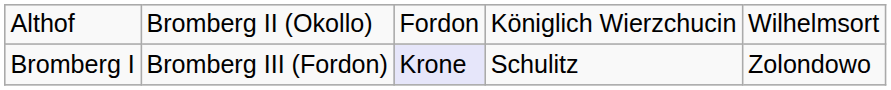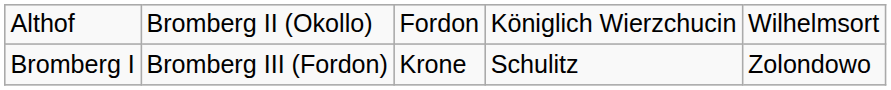Bromberg I | column 3: lavender background -> no background
